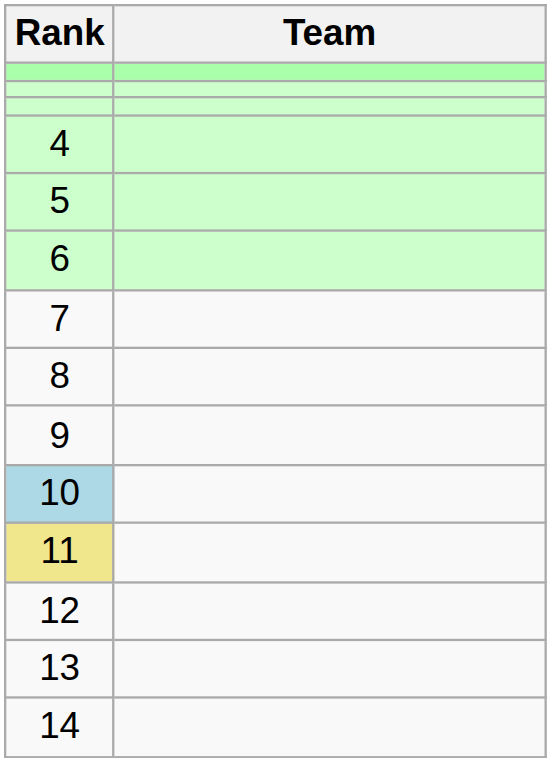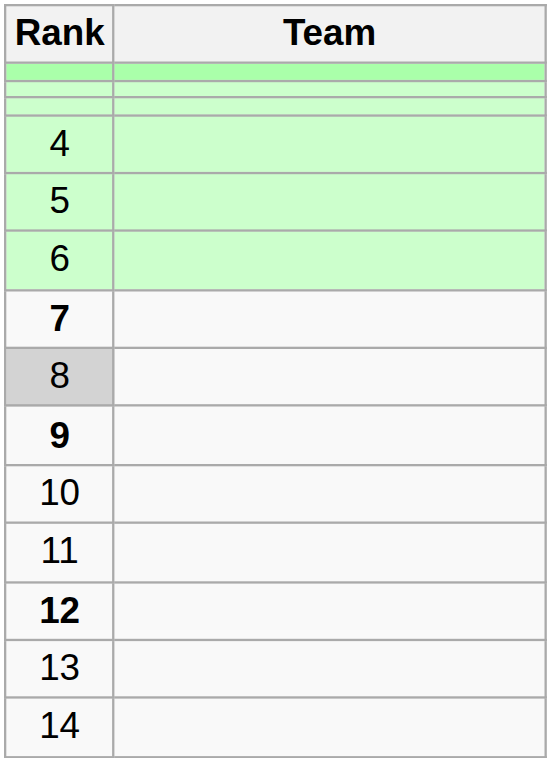row 8 | Rank: normal -> bold
row 9 | Rank: no background -> lightgrey background
row 10 | Rank: normal -> bold
row 11 | Rank: lightblue background -> no background
row 12 | Rank: khaki background -> no background
row 13 | Rank: normal -> bold
